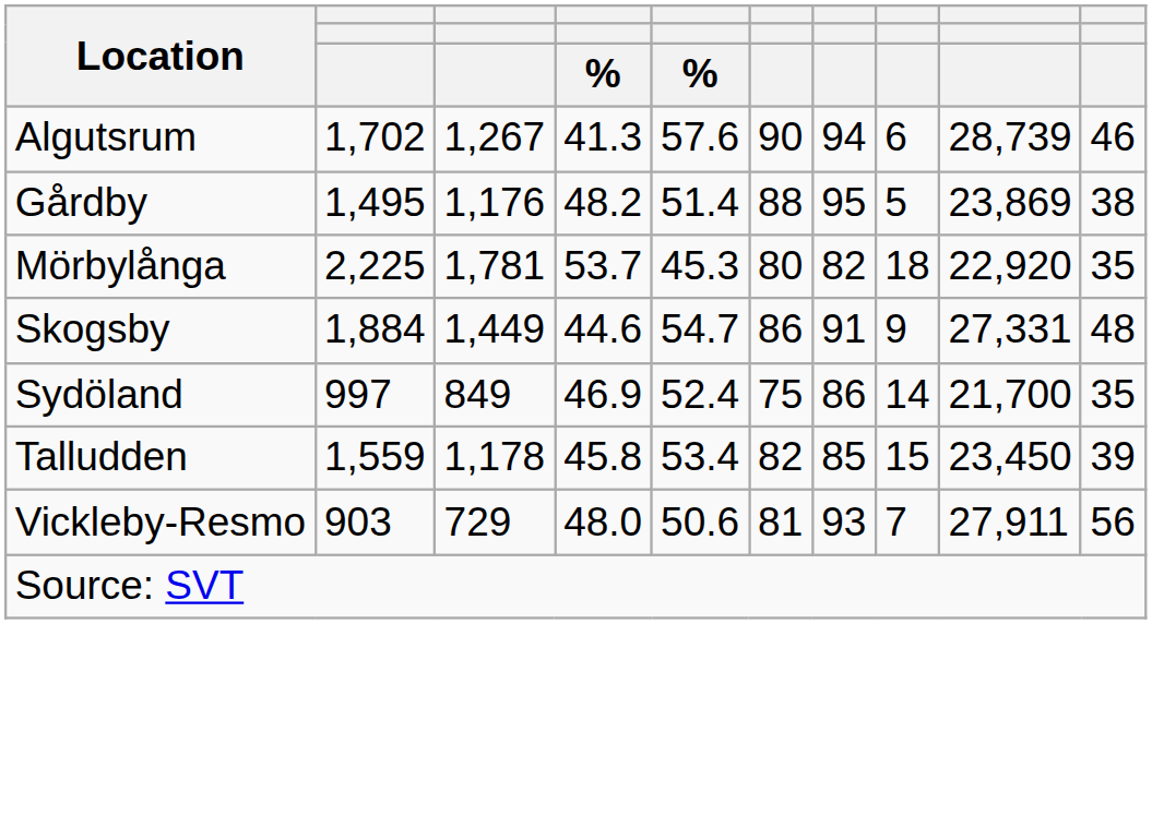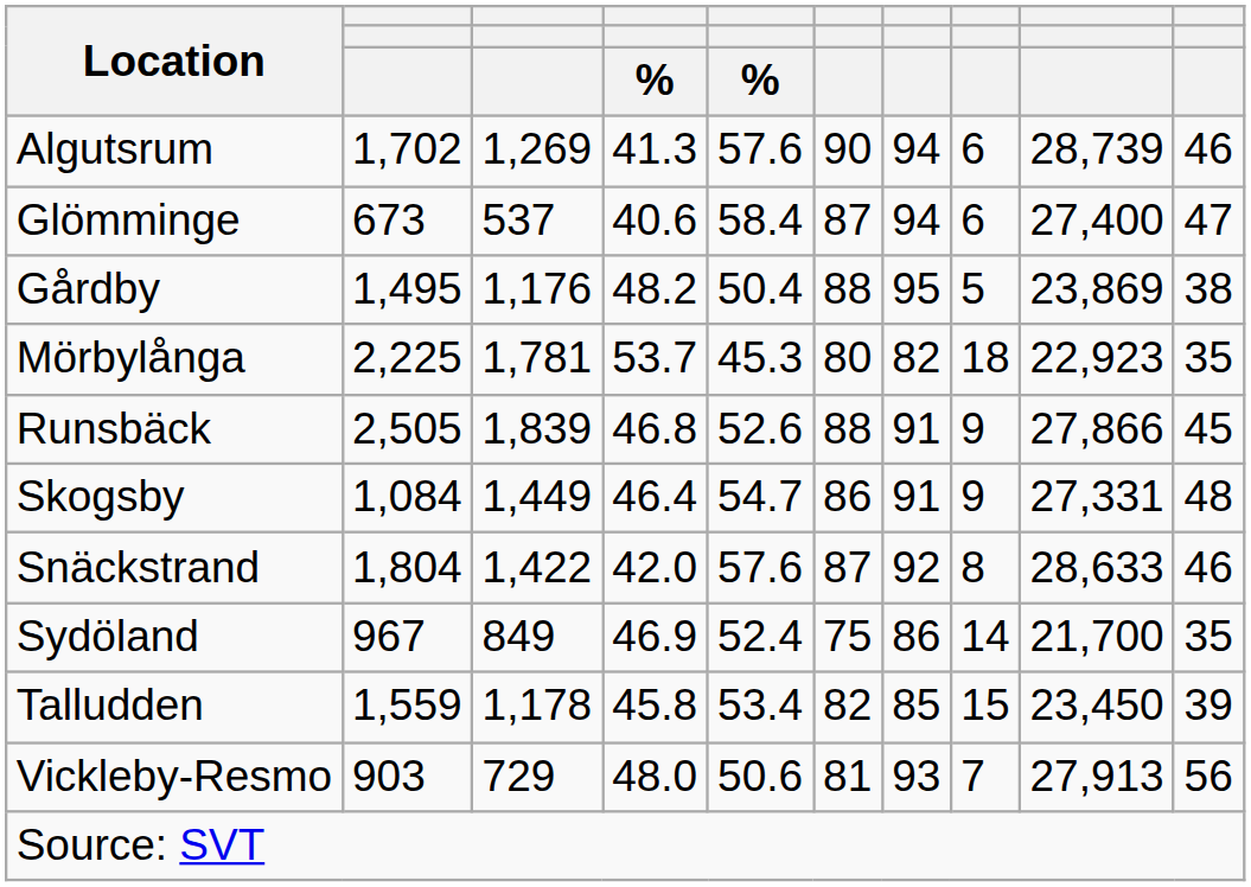Algutsrum | column 3: 1,267 -> 1,269
+ row: Glömminge | 673 | 537 | 40.6 | 58.4 | 87 | 94 | 6 | 27,400 | 47
Gårdby | column 5: 51.4 -> 50.4
Mörbylånga | column 9: 22,920 -> 22,923
+ row: Runsbäck | 2,505 | 1,839 | 46.8 | 52.6 | 88 | 91 | 9 | 27,866 | 45
Skogsby | column 2: 1,884 -> 1,084
Skogsby | column 4: 44.6 -> 46.4
+ row: Snäckstrand | 1,804 | 1,422 | 42.0 | 57.6 | 87 | 92 | 8 | 28,633 | 46
Sydöland | column 2: 997 -> 967
Vickleby-Resmo | column 9: 27,911 -> 27,913
